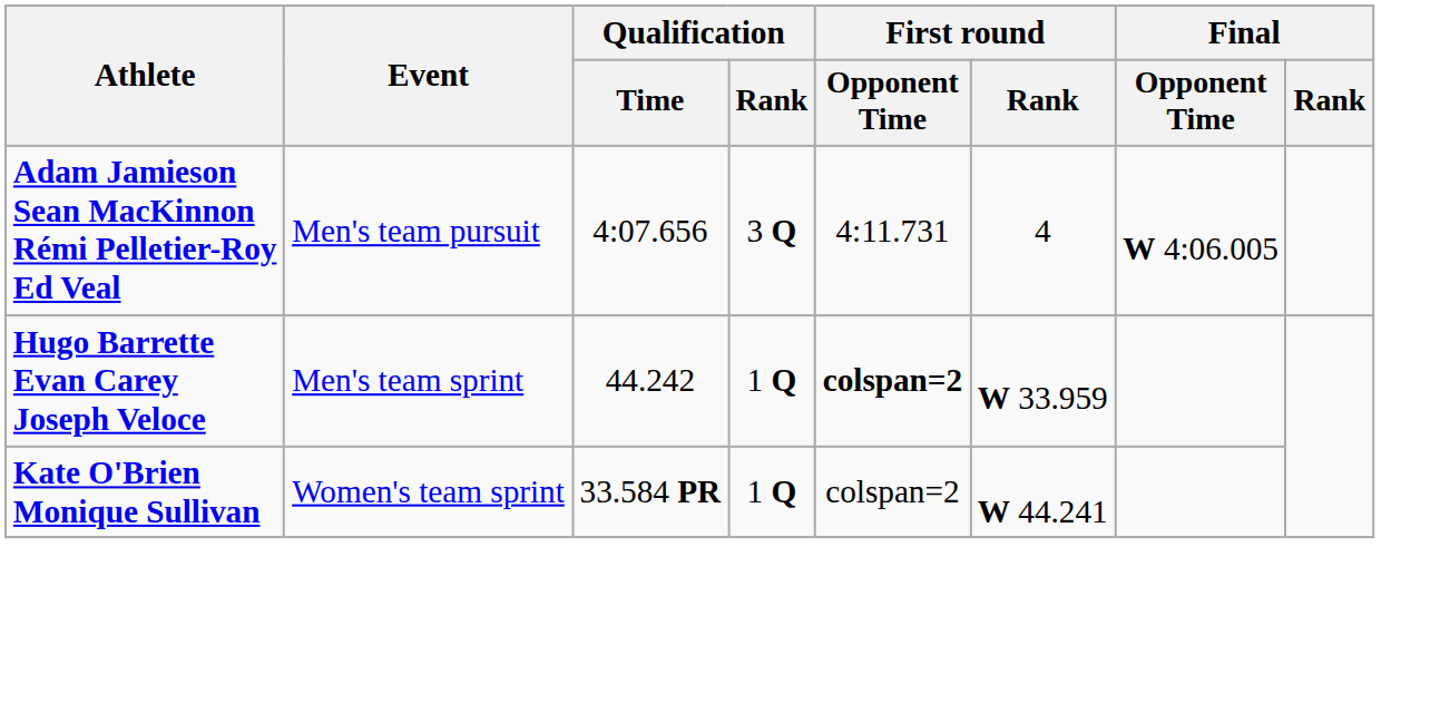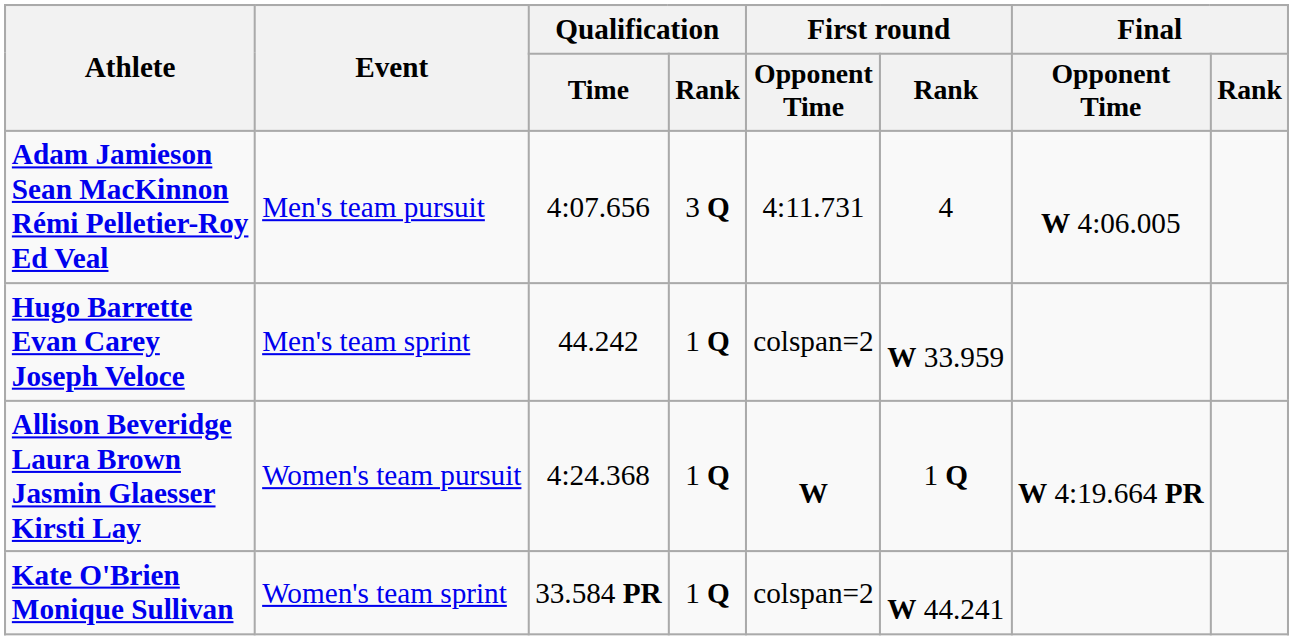Hugo Barrette Evan Carey Joseph Veloce | First round / Opponent Time: bold -> normal
+ row: Allison Beveridge Laura Brown Jasmin Glaesser Kirsti Lay | Women's team pursuit | 4:24.368 | 1 Q | W | 1 Q | W 4:19.664 PR
